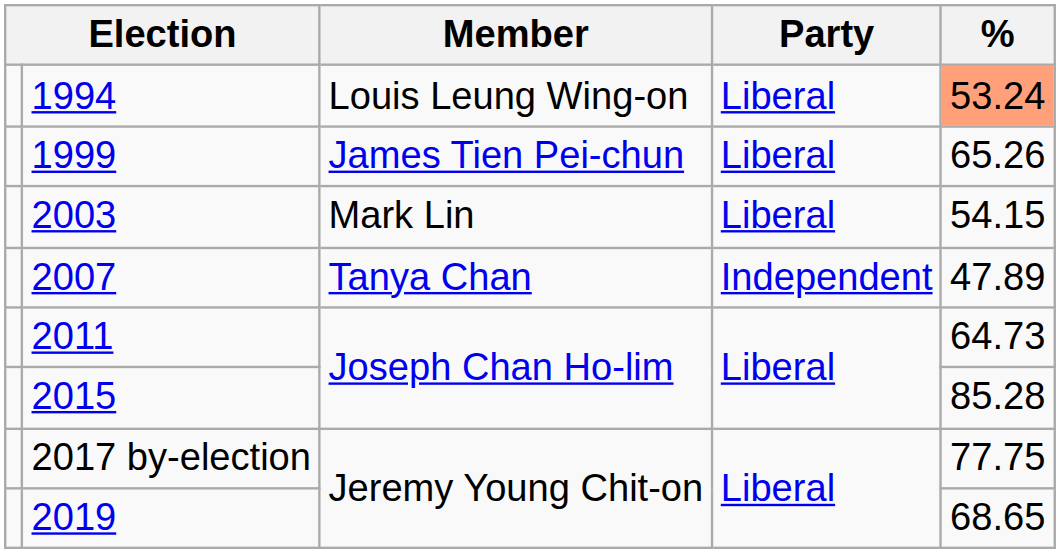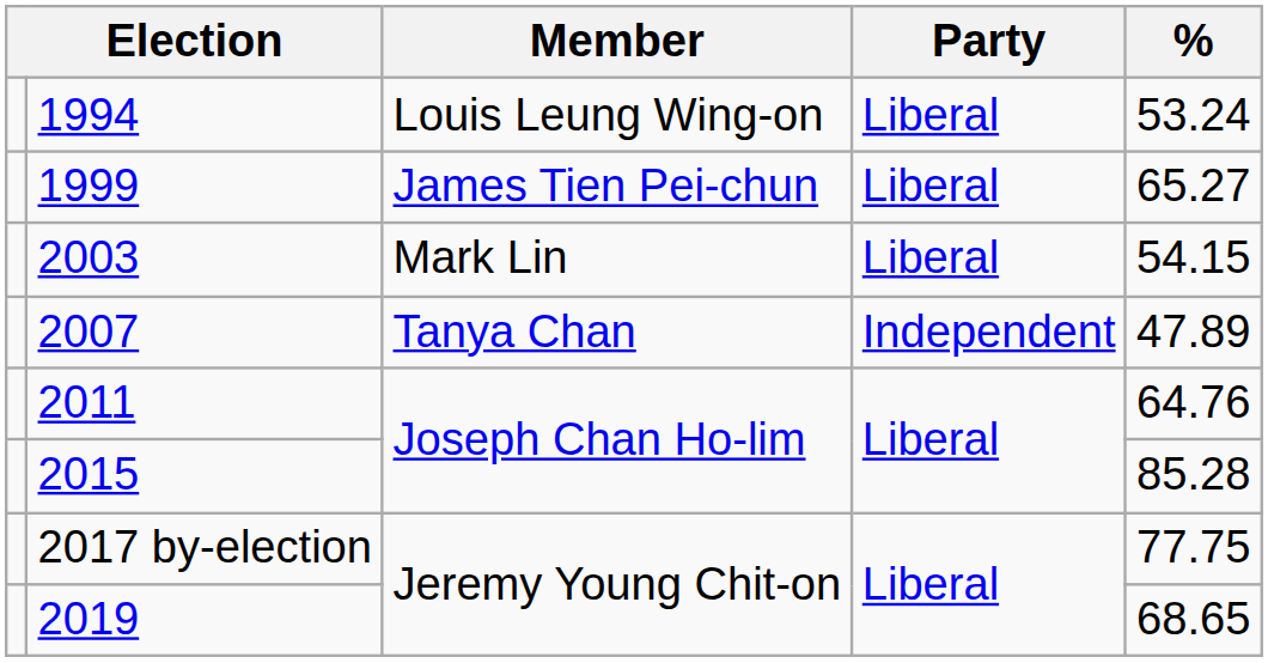1994 | %: lightsalmon background -> no background
1999 | %: 65.26 -> 65.27
2011 | %: 64.73 -> 64.76
